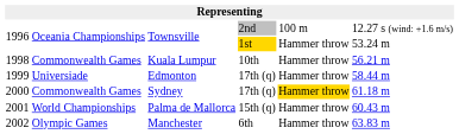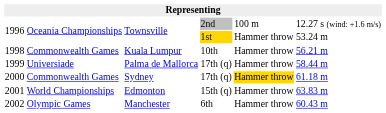1999 | column 3: Edmonton -> Palma de Mallorca
2001 | column 3: Palma de Mallorca -> Edmonton
2001 | column 6: 60.43 m -> 63.83 m
2002 | column 6: 63.83 m -> 60.43 m
